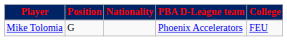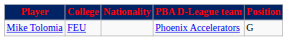columns swapped: Position <-> College
